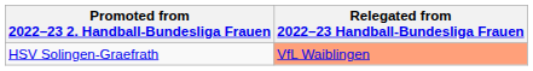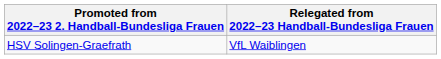HSV Solingen-Graefrath | Relegated from 2022–23 Handball-Bundesliga Frauen: lightsalmon background -> no background
